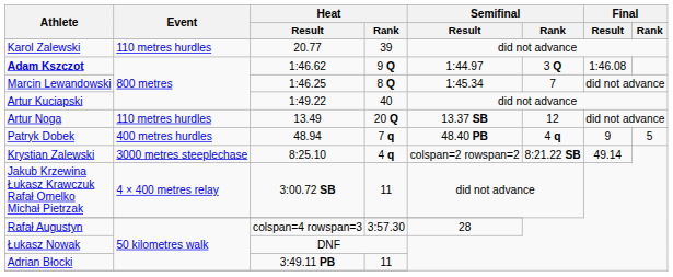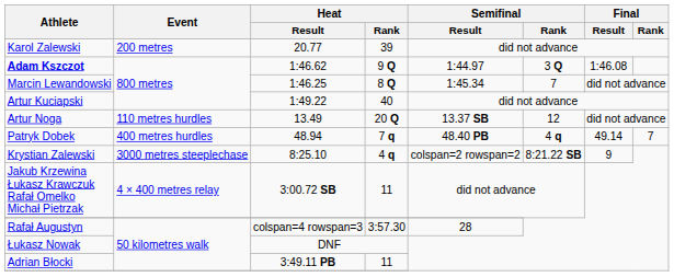Karol Zalewski | Event: 110 metres hurdles -> 200 metres
Patryk Dobek | Final / Result: 9 -> 49.14
Patryk Dobek | Final / Rank: 5 -> 7
Krystian Zalewski | Final / Result: 49.14 -> 9
